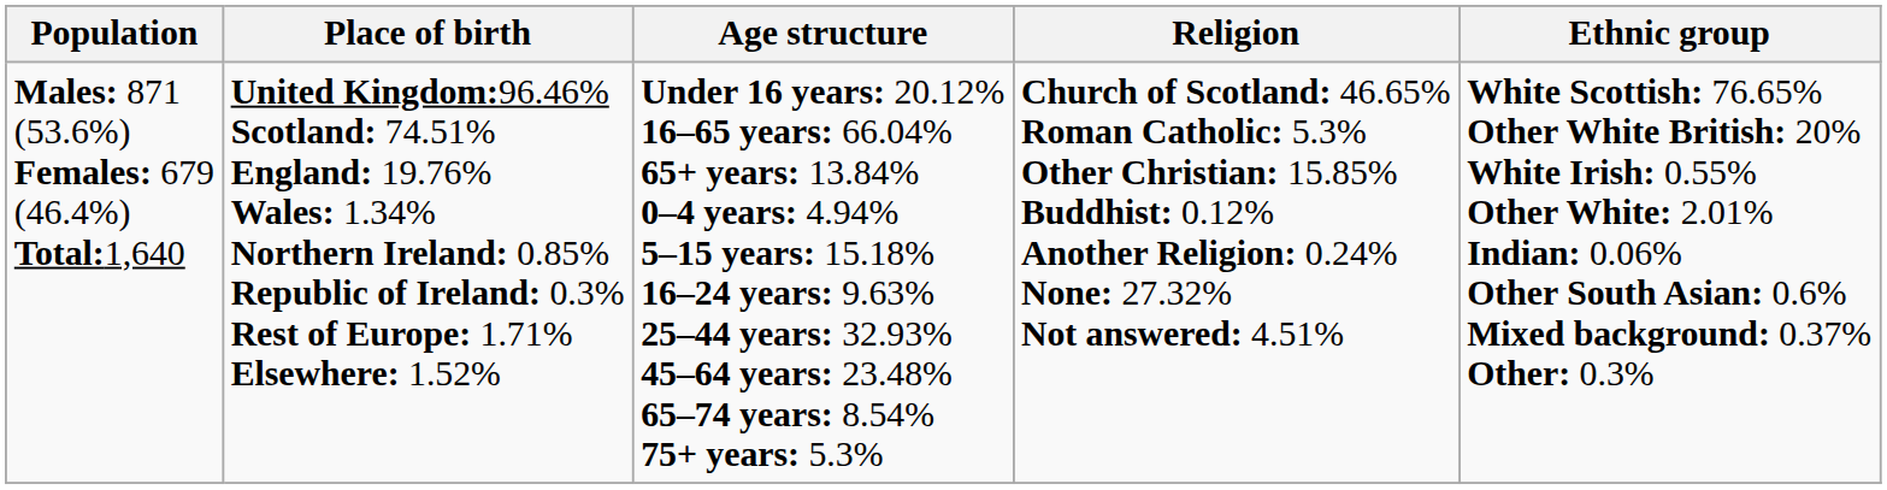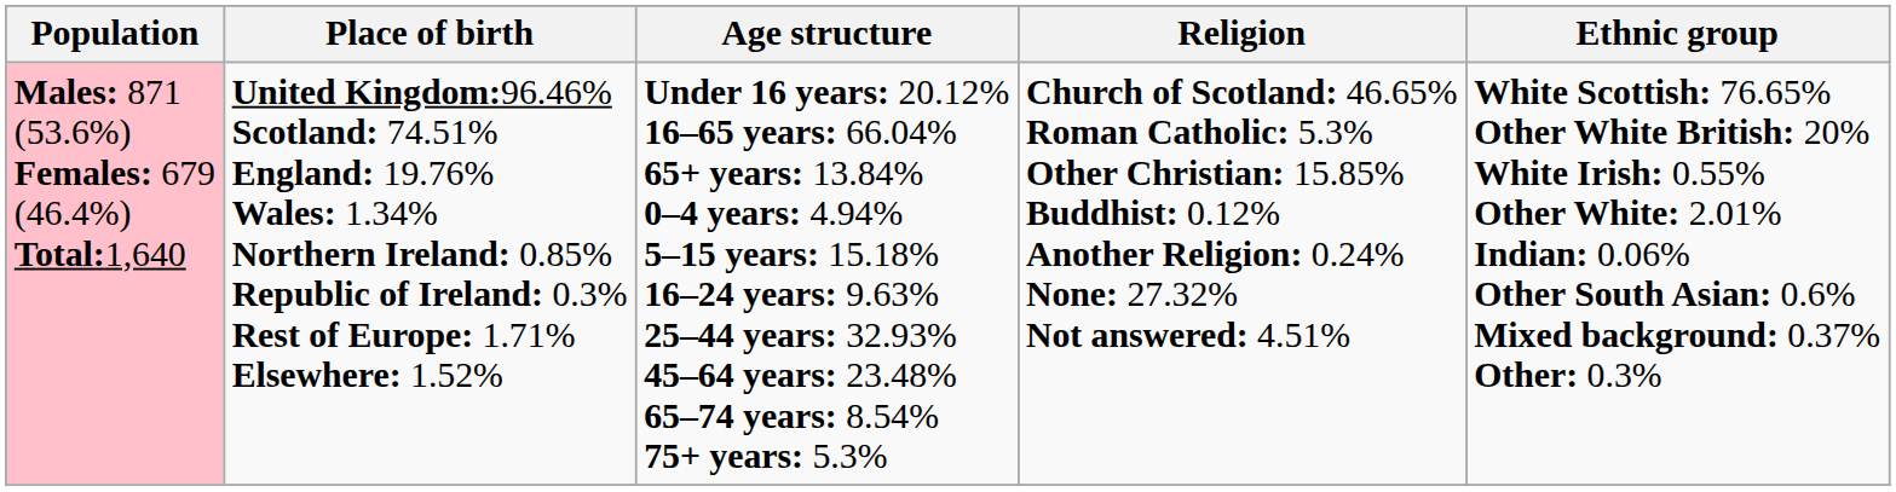row 2 | Population: no background -> pink background
